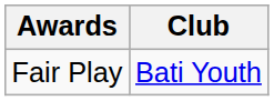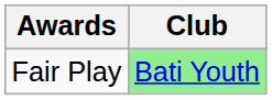Fair Play | Club: no background -> lightgreen background
